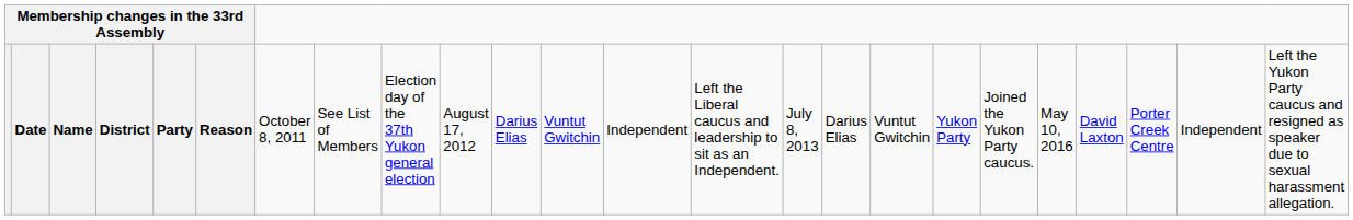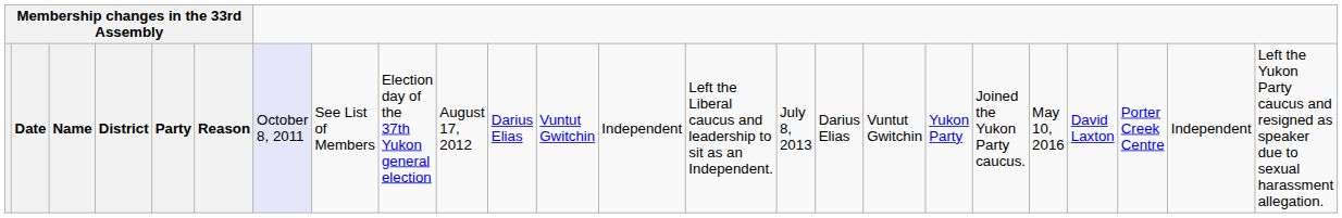Date | column 7: no background -> lavender background
